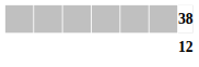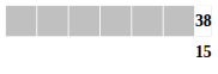row 2 | 38: 12 -> 15
